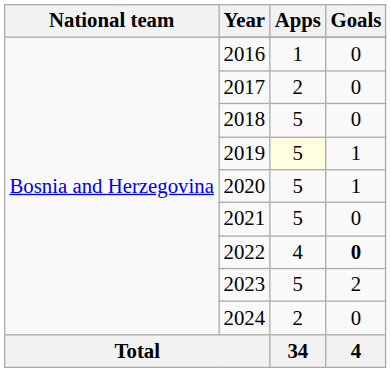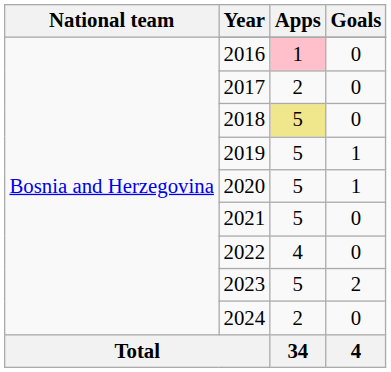2016 | Apps: no background -> pink background
2018 | Apps: no background -> khaki background
2019 | Apps: lightyellow background -> no background
2022 | Goals: bold -> normal
